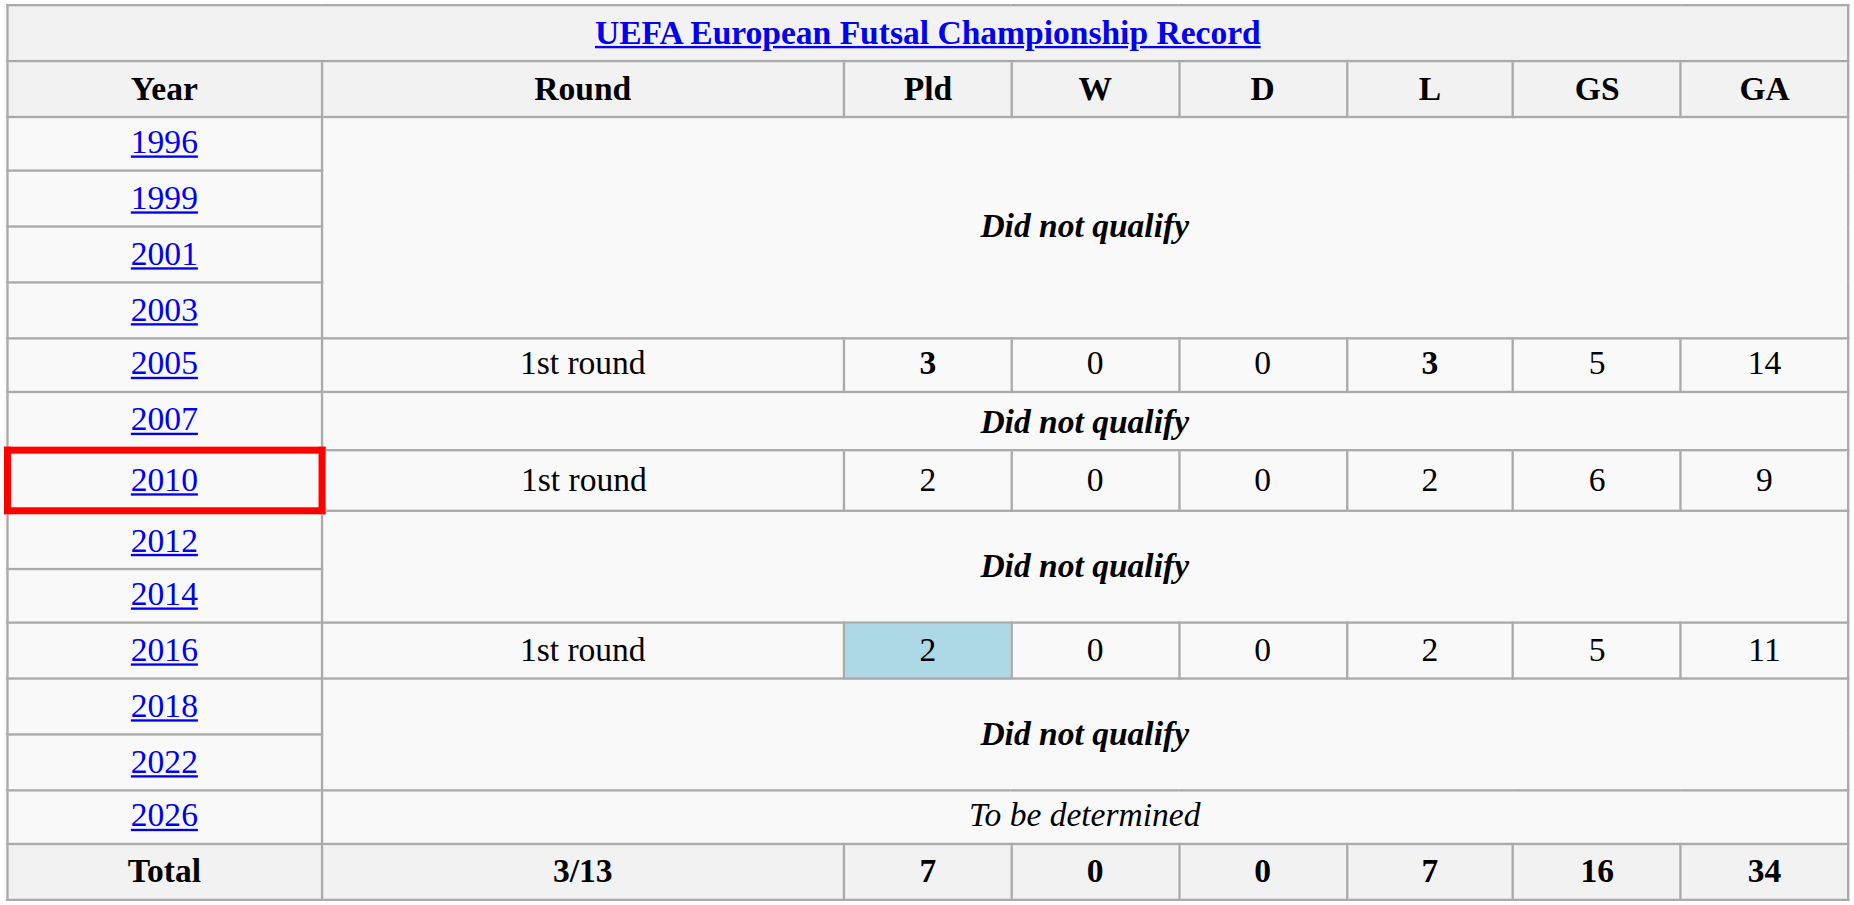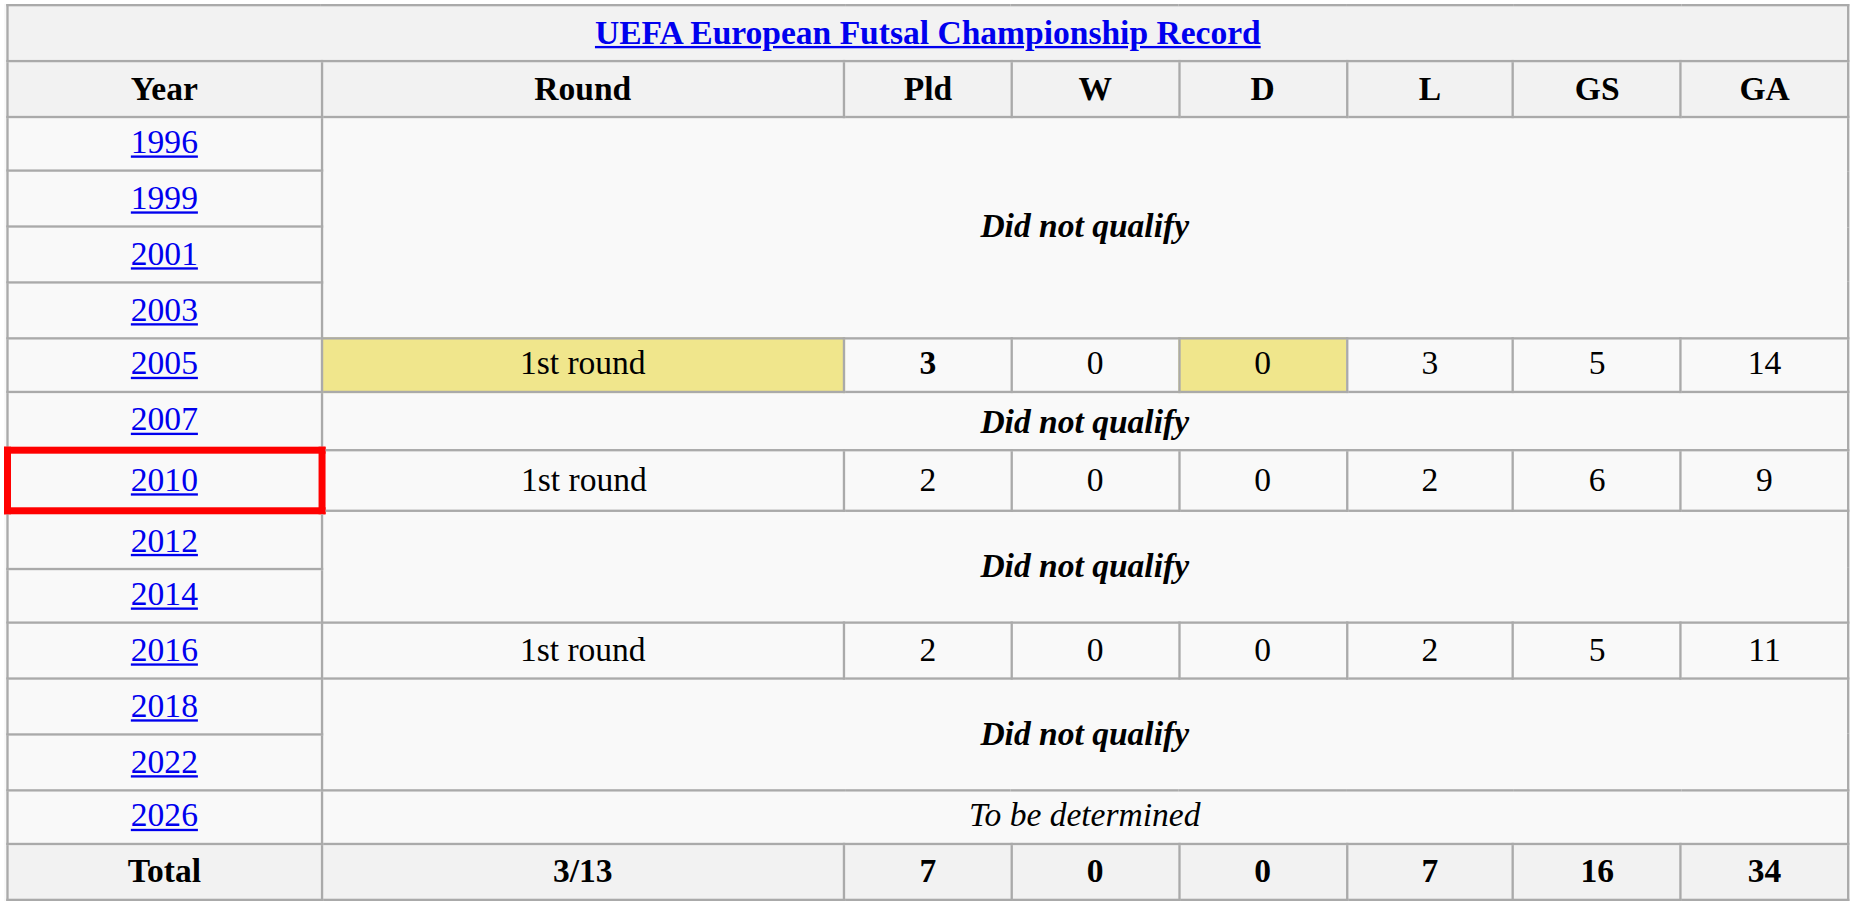2005 | Round: no background -> khaki background
2005 | D: no background -> khaki background
2005 | L: bold -> normal
2016 | Pld: lightblue background -> no background
